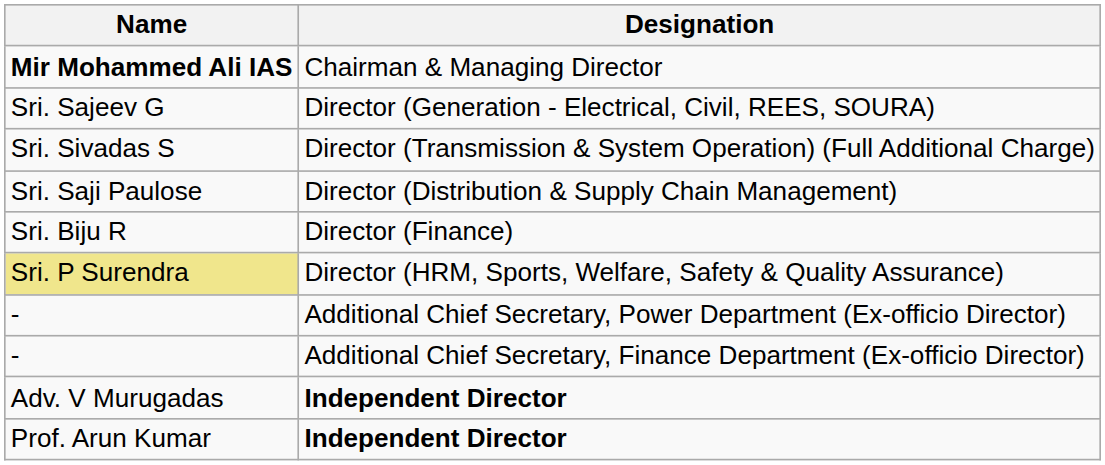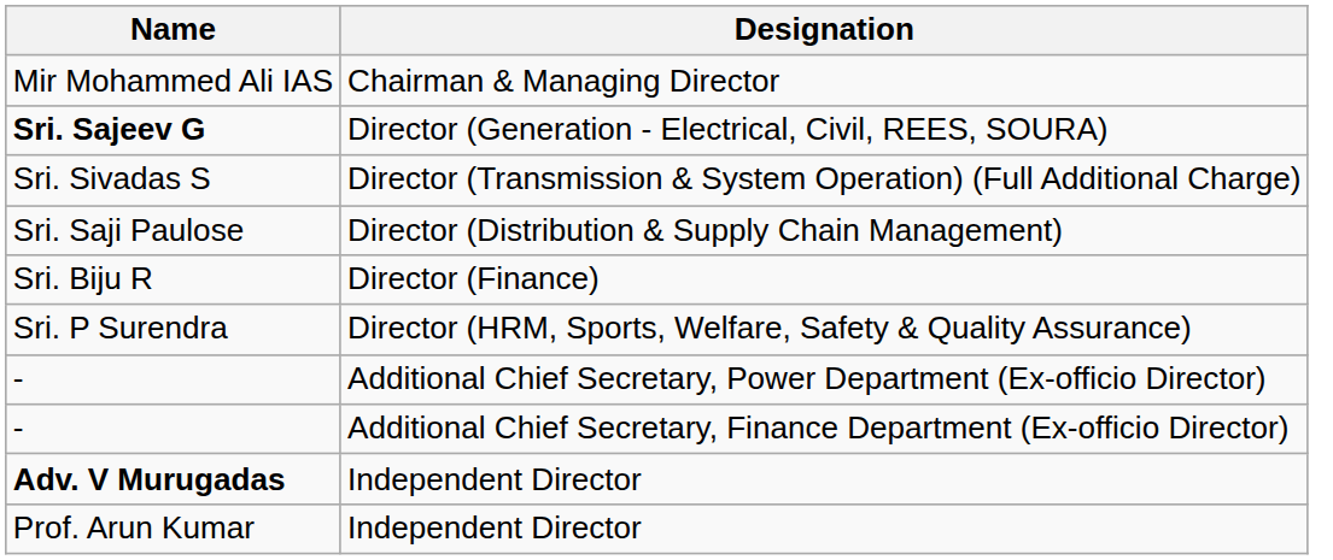row 2 | Name: bold -> normal
row 3 | Name: normal -> bold
row 7 | Name: khaki background -> no background
row 10 | Name: normal -> bold
row 10 | Designation: bold -> normal
row 11 | Designation: bold -> normal
